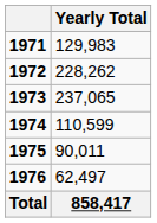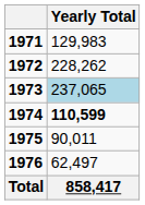1973 | Yearly Total: no background -> lightblue background
1974 | Yearly Total: normal -> bold
